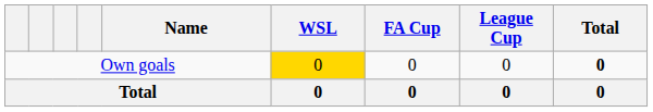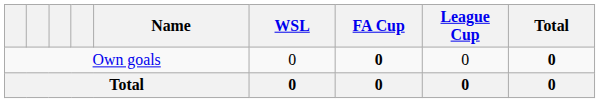Own goals | WSL: gold background -> no background
Own goals | FA Cup: normal -> bold
